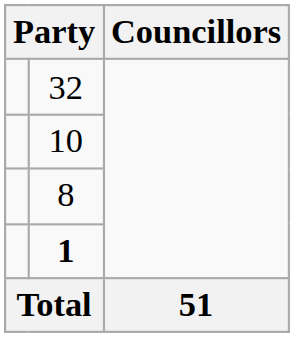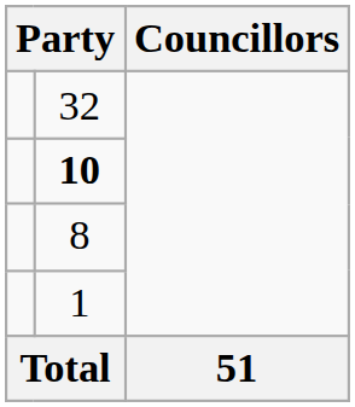10 | column 2: normal -> bold
1 | column 2: bold -> normal
